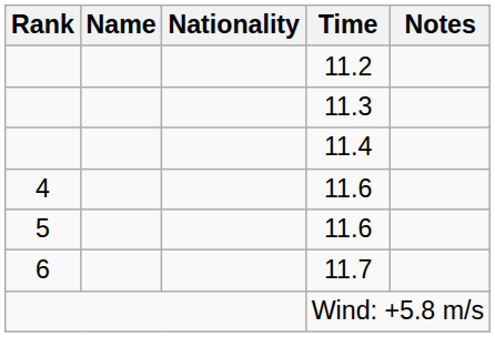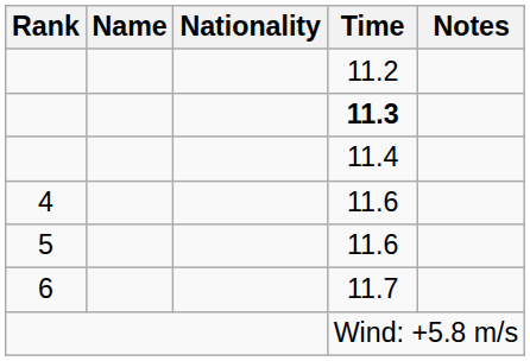11.3 | Time: normal -> bold
